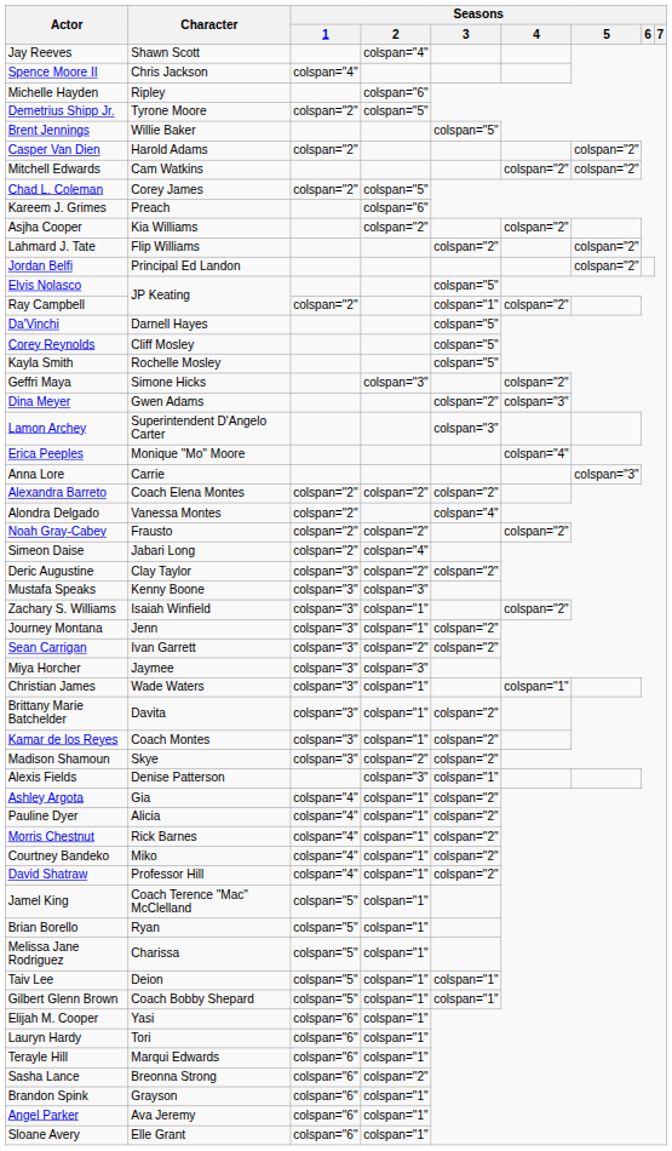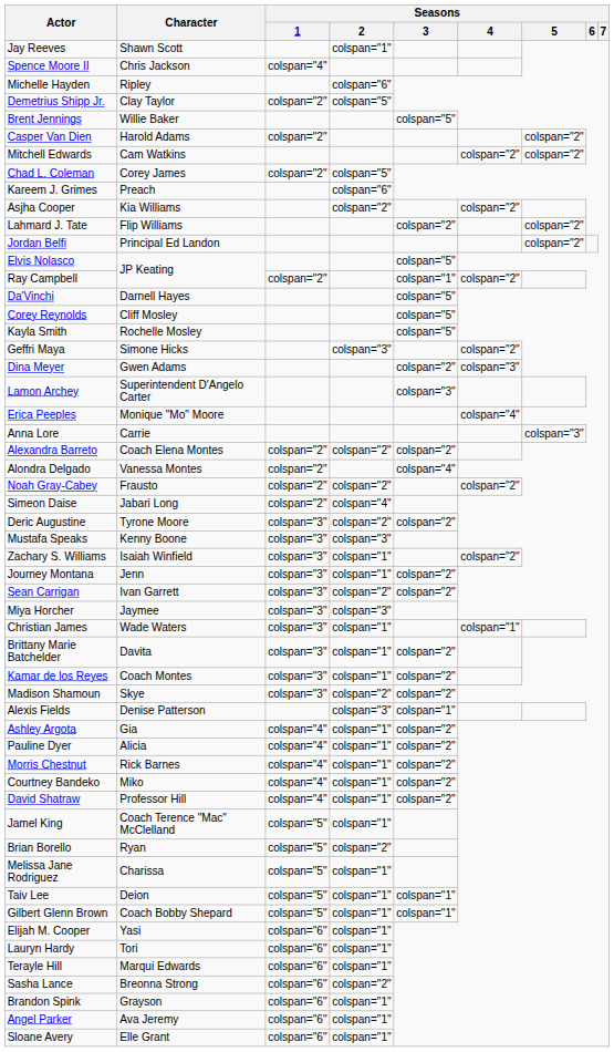Jay Reeves | Seasons / 2: colspan="4" -> colspan="1"
Demetrius Shipp Jr. | Character: Tyrone Moore -> Clay Taylor
Deric Augustine | Character: Clay Taylor -> Tyrone Moore
Brian Borello | Seasons / 2: colspan="1" -> colspan="2"
